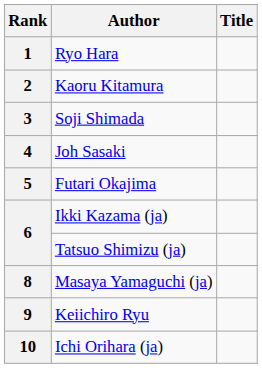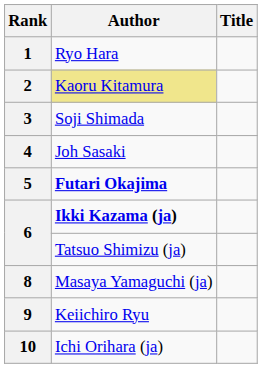2 | Author: no background -> khaki background
5 | Author: normal -> bold
6 / Ikki Kazama (ja) | Author: normal -> bold
